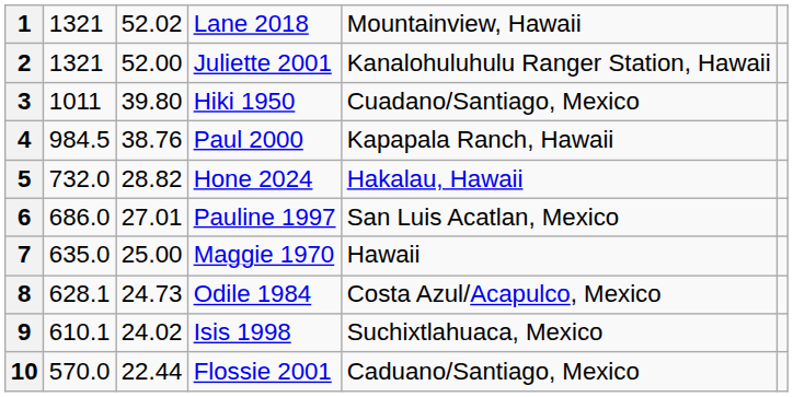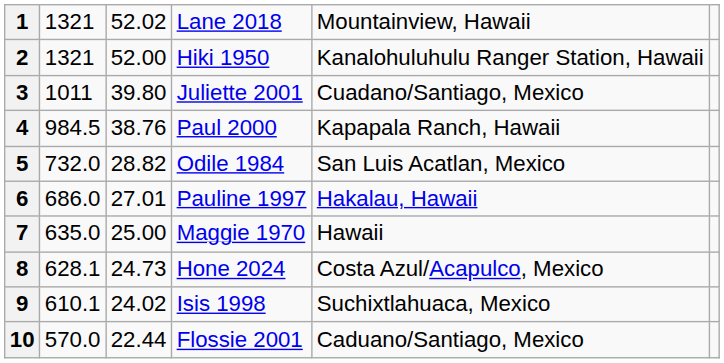2 | column 4: Juliette 2001 -> Hiki 1950
3 | column 4: Hiki 1950 -> Juliette 2001
5 | column 4: Hone 2024 -> Odile 1984
5 | column 5: Hakalau, Hawaii -> San Luis Acatlan, Mexico
6 | column 5: San Luis Acatlan, Mexico -> Hakalau, Hawaii
8 | column 4: Odile 1984 -> Hone 2024
